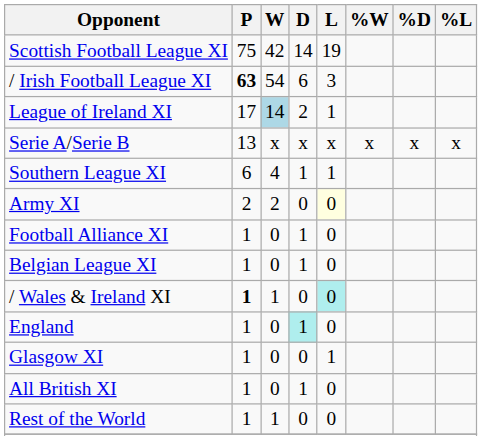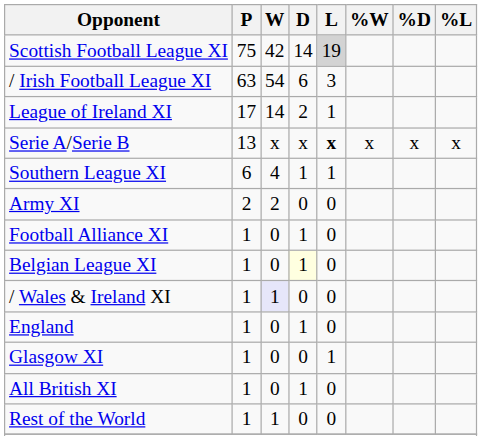Scottish Football League XI | L: no background -> lightgrey background
/ Irish Football League XI | P: bold -> normal
League of Ireland XI | W: lightblue background -> no background
Serie A/Serie B | L: normal -> bold
Army XI | L: lightyellow background -> no background
Belgian League XI | D: no background -> lightyellow background
/ Wales & Ireland XI | P: bold -> normal
/ Wales & Ireland XI | W: no background -> lavender background
/ Wales & Ireland XI | L: paleturquoise background -> no background
England | D: paleturquoise background -> no background
